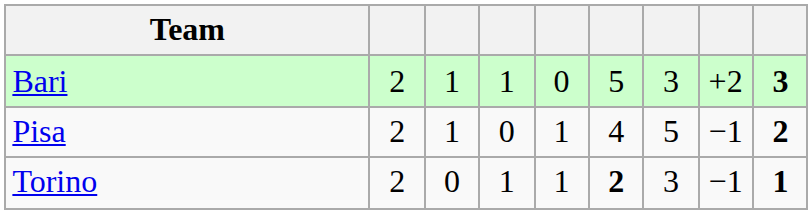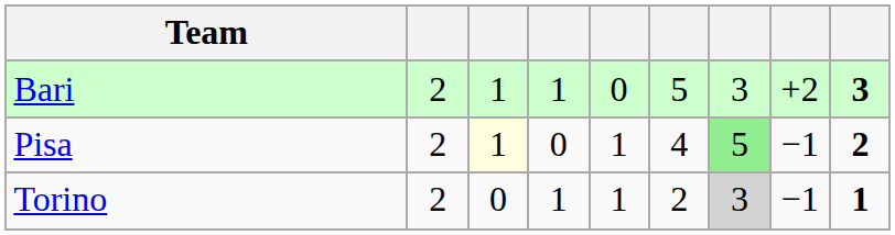Pisa | column 3: no background -> lightyellow background
Pisa | column 7: no background -> lightgreen background
Torino | column 6: bold -> normal
Torino | column 7: no background -> lightgrey background
